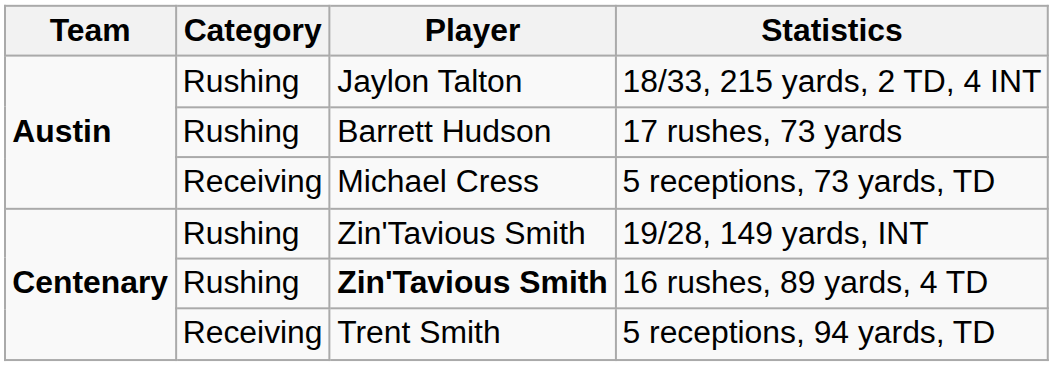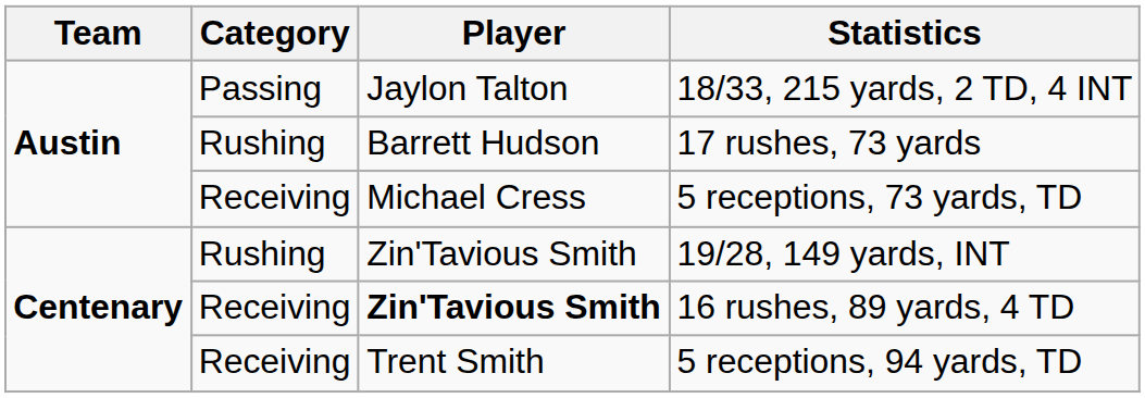18/33, 215 yards, 2 TD, 4 INT | Category: Rushing -> Passing
16 rushes, 89 yards, 4 TD | Category: Rushing -> Receiving
